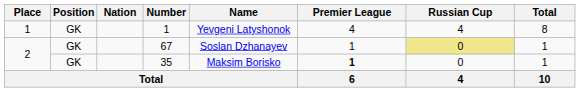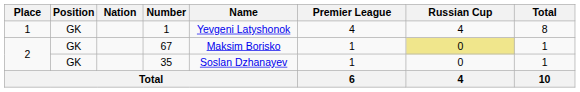67 | Name: Soslan Dzhanayev -> Maksim Borisko
35 | Name: Maksim Borisko -> Soslan Dzhanayev
35 | Premier League: bold -> normal
